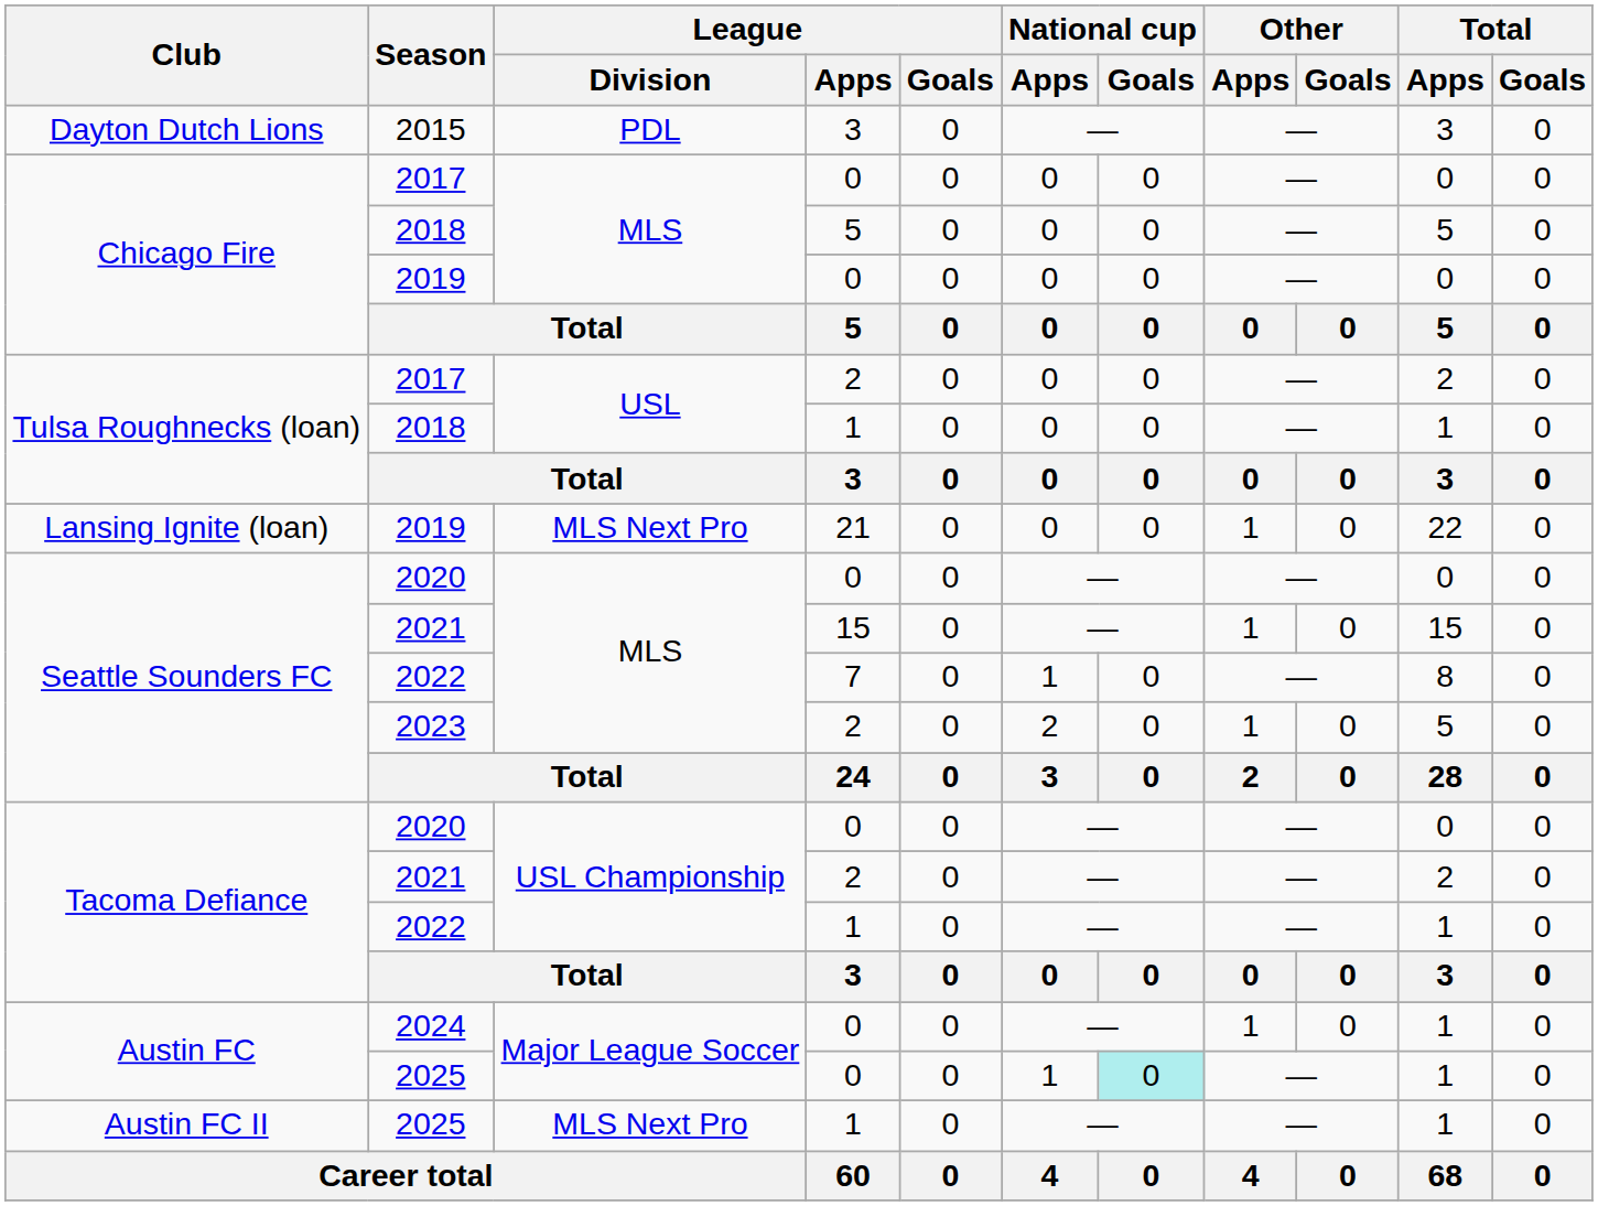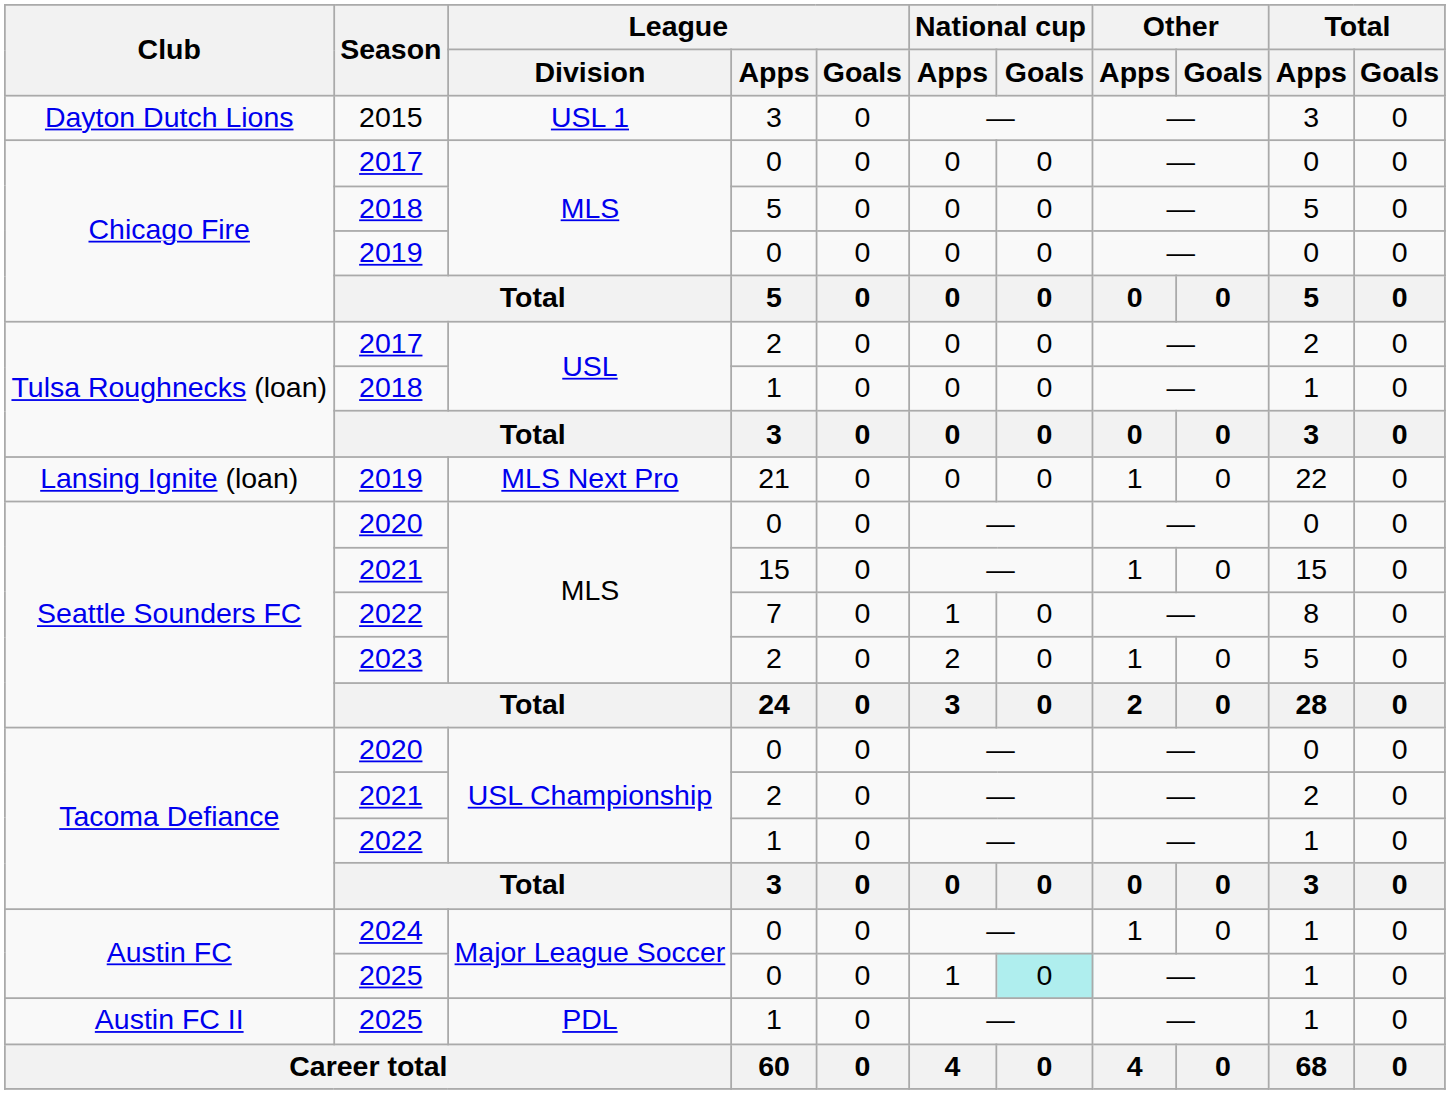2015 | League / Division: PDL -> USL 1
Austin FC II / 2025 | League / Division: MLS Next Pro -> PDL
